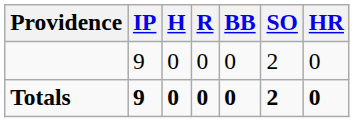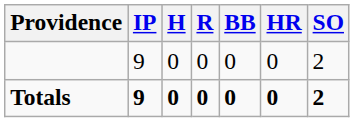columns swapped: SO <-> HR
